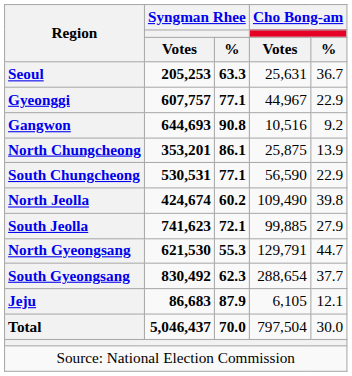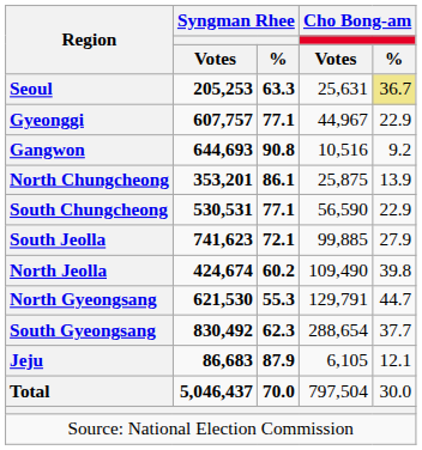Seoul | Cho Bong-am / %: no background -> khaki background
rows swapped: North Jeolla <-> South Jeolla
